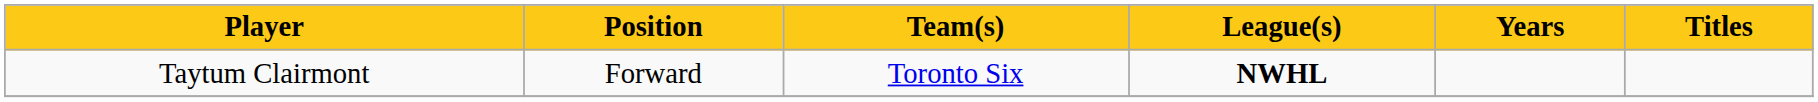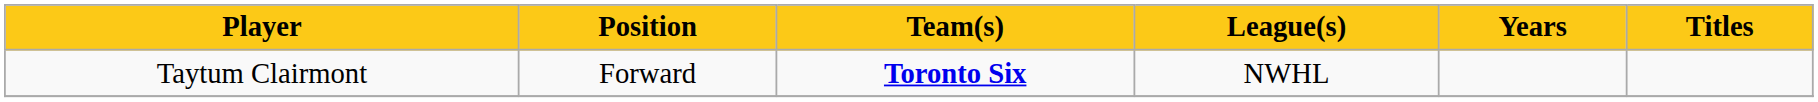Taytum Clairmont | Team(s): normal -> bold
Taytum Clairmont | League(s): bold -> normal
